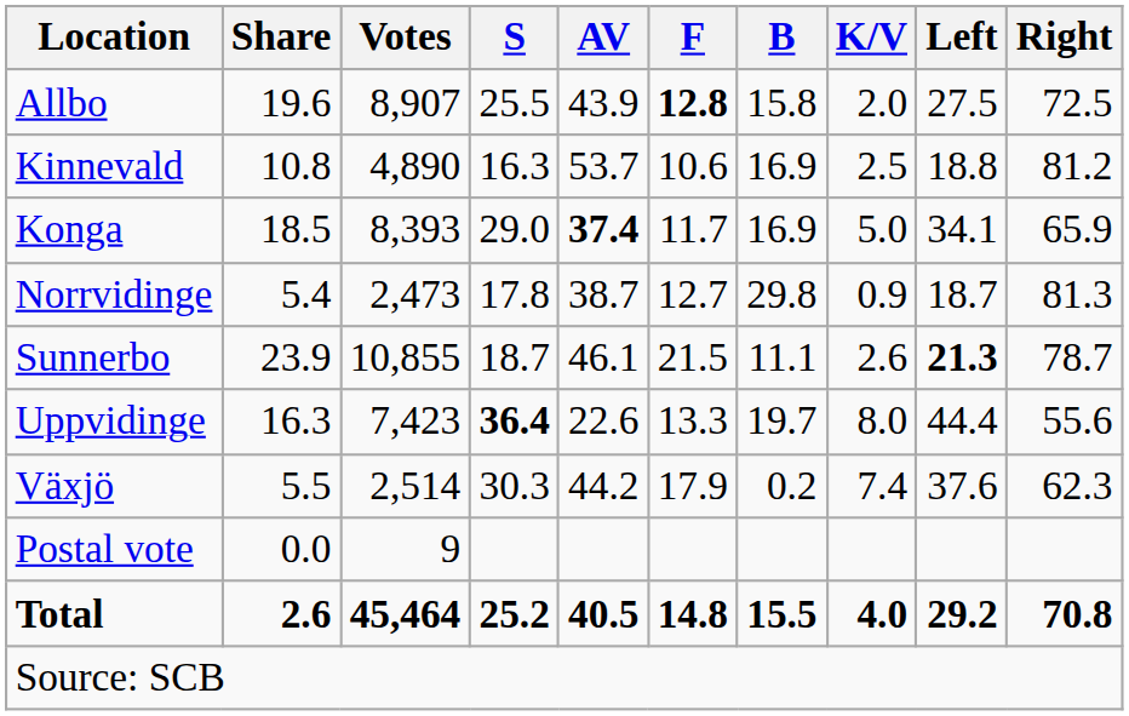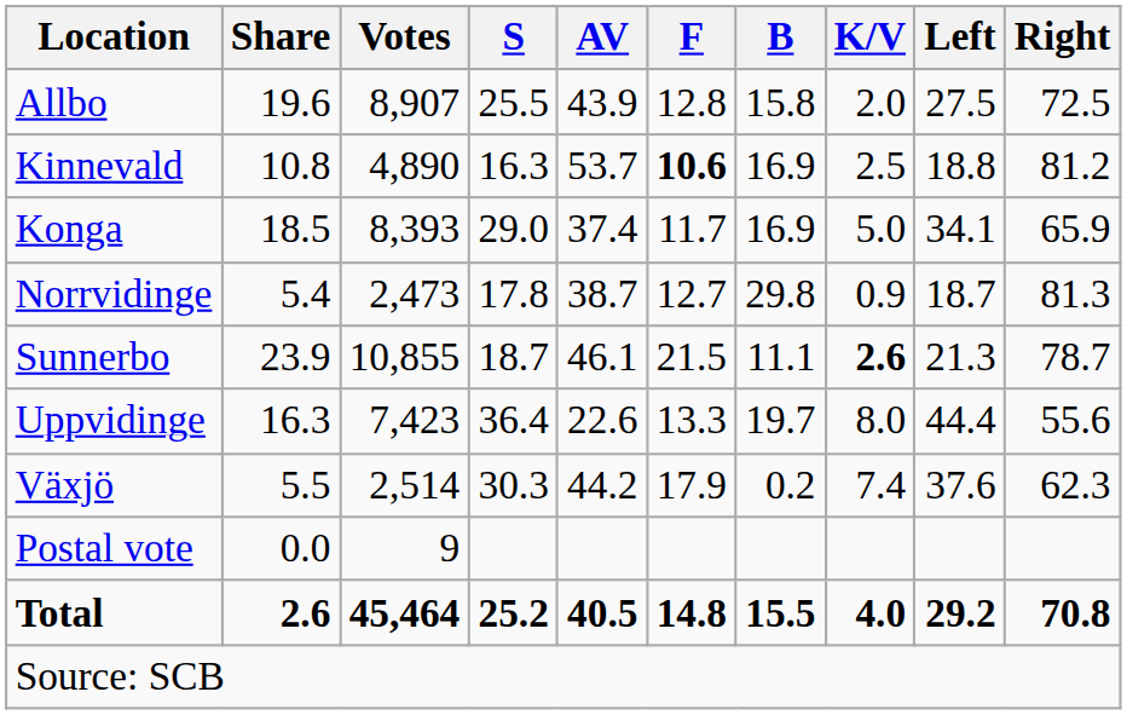Allbo | F: bold -> normal
Kinnevald | F: normal -> bold
Konga | AV: bold -> normal
Sunnerbo | K/V: normal -> bold
Sunnerbo | Left: bold -> normal
Uppvidinge | S: bold -> normal
